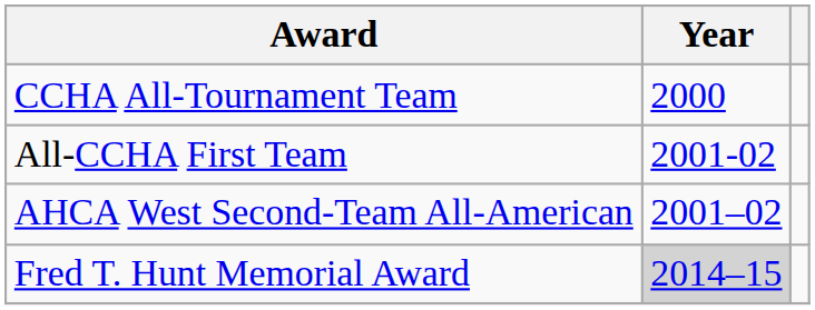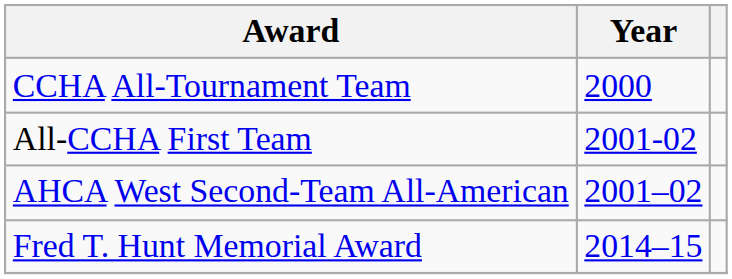Fred T. Hunt Memorial Award | Year: lightgrey background -> no background
